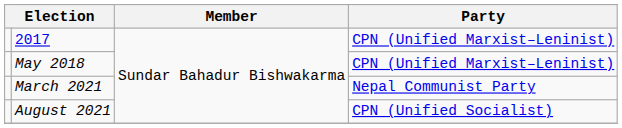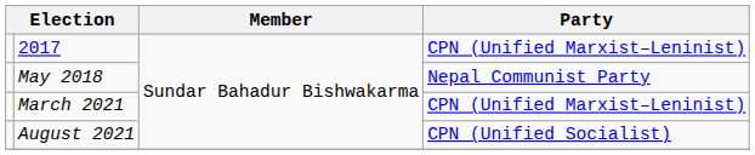May 2018 | Party: CPN (Unified Marxist–Leninist) -> Nepal Communist Party
March 2021 | Party: Nepal Communist Party -> CPN (Unified Marxist–Leninist)
